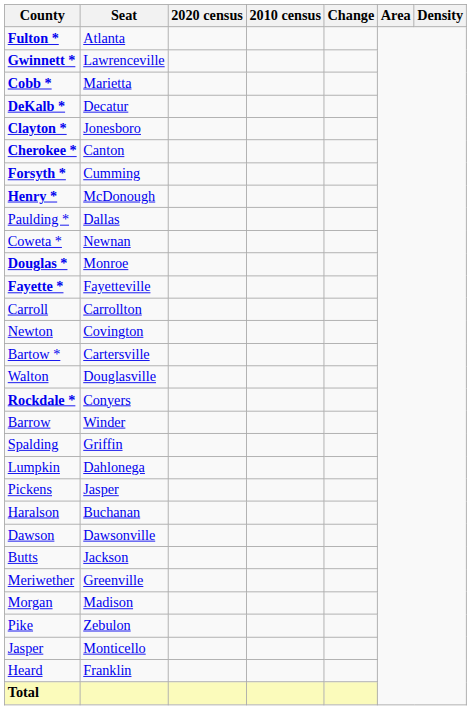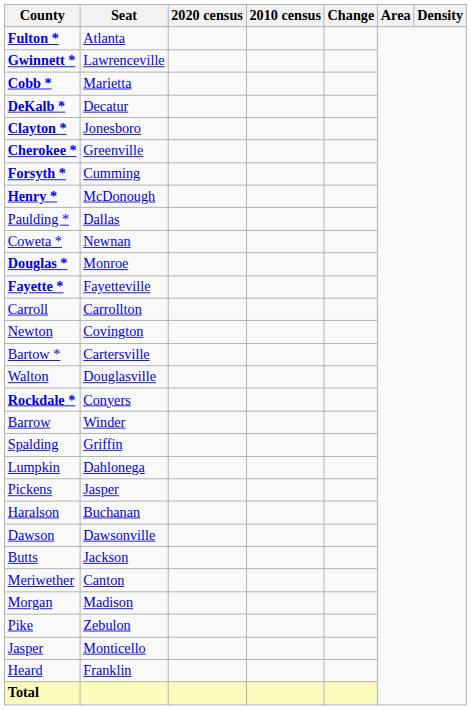Cherokee * | Seat: Canton -> Greenville
Meriwether | Seat: Greenville -> Canton
